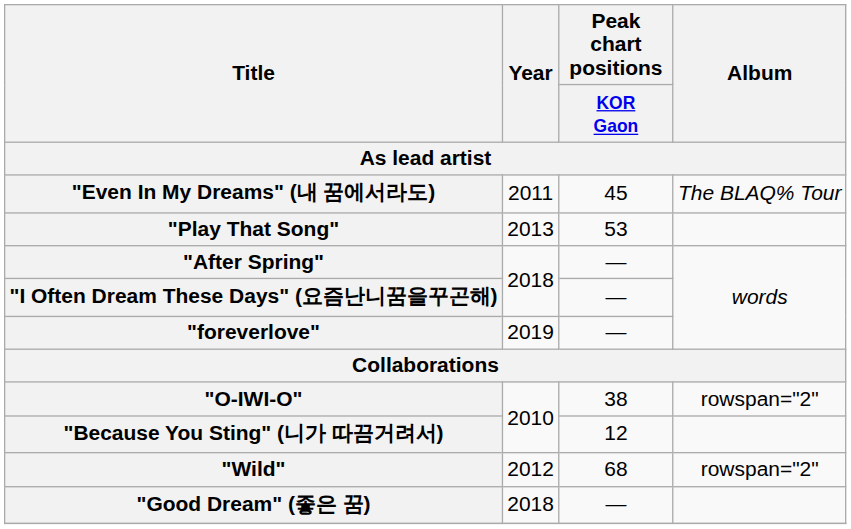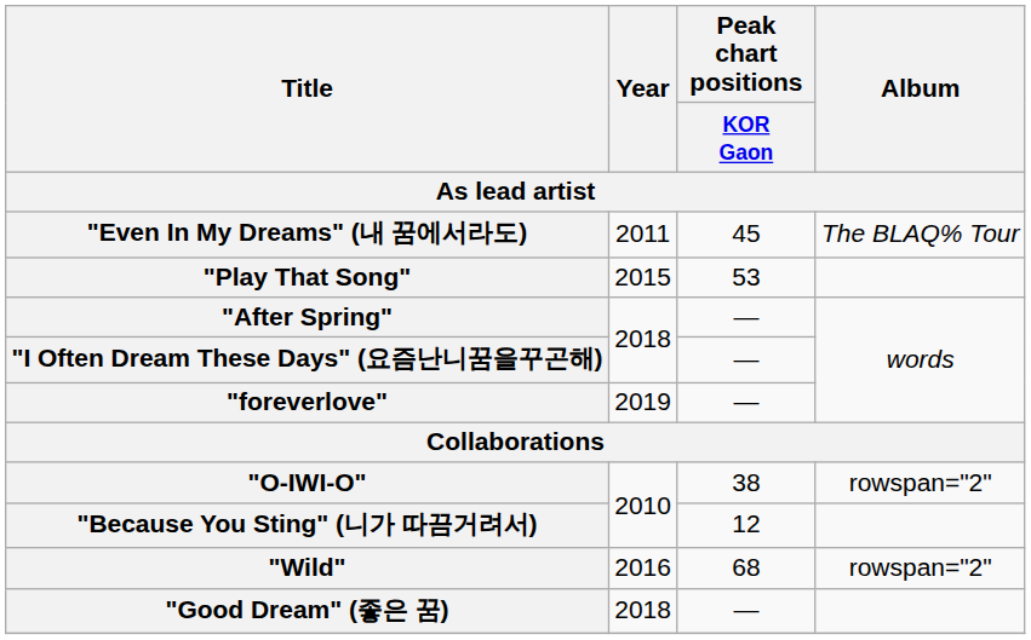"Play That Song" | Year: 2013 -> 2015
"Wild" | Year: 2012 -> 2016
